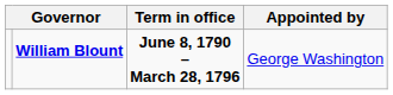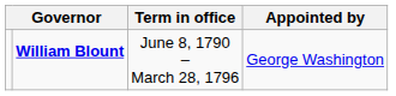William Blount | Term in office: bold -> normal
